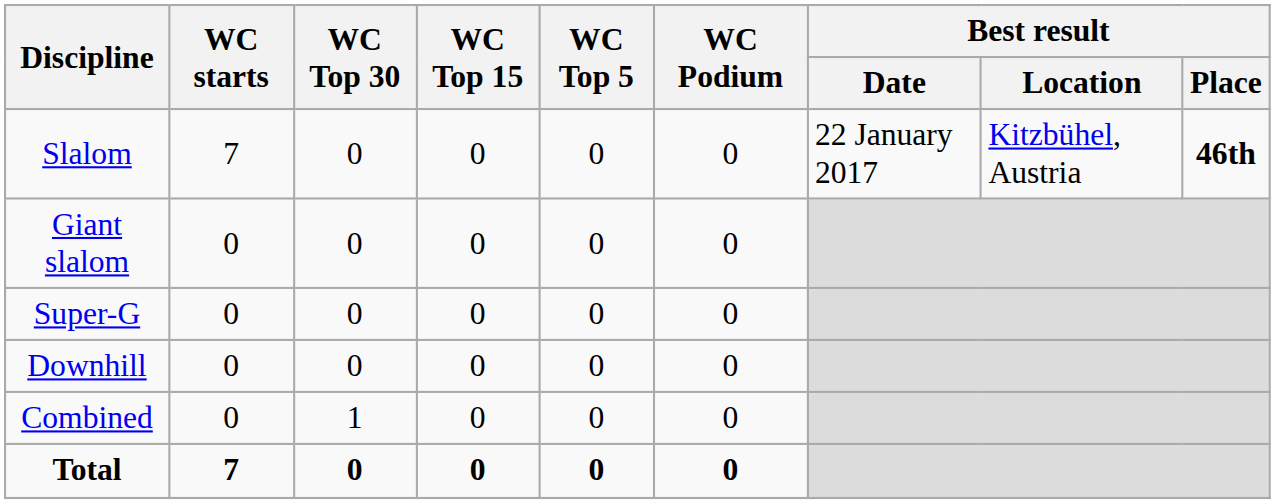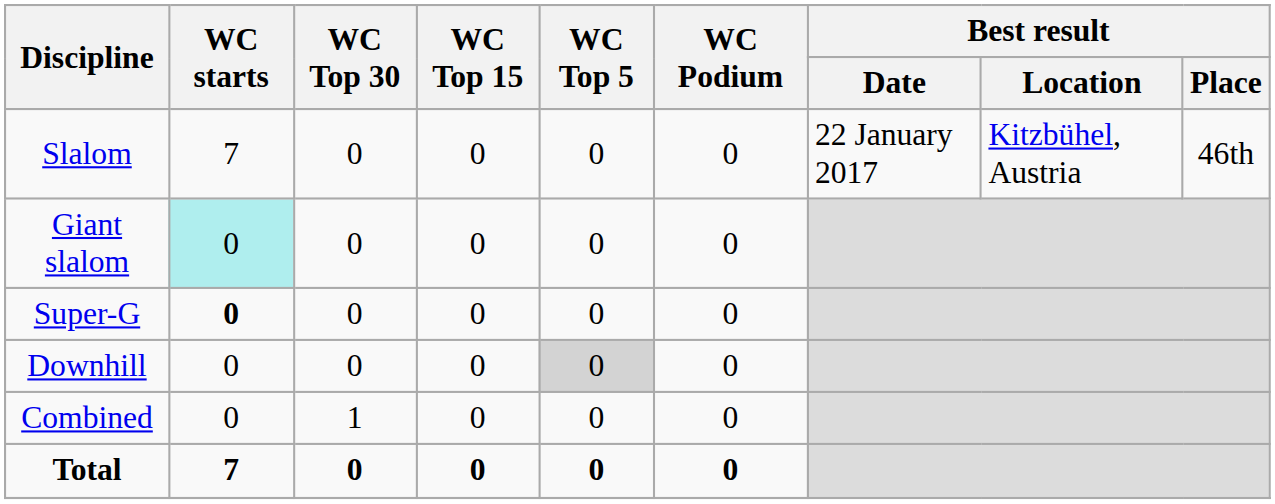Slalom | Best result / Place: bold -> normal
Giant slalom | WC starts: no background -> paleturquoise background
Super-G | WC starts: normal -> bold
Downhill | WC Top 5: no background -> lightgrey background
